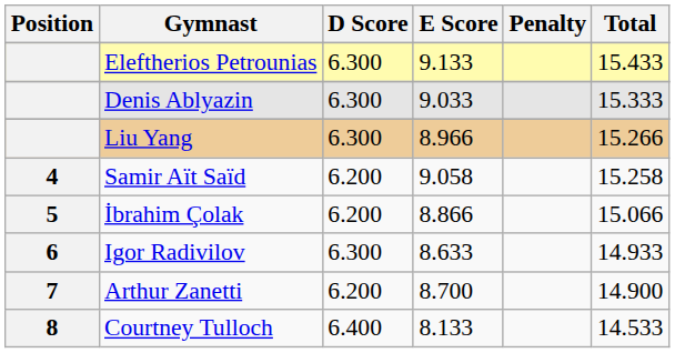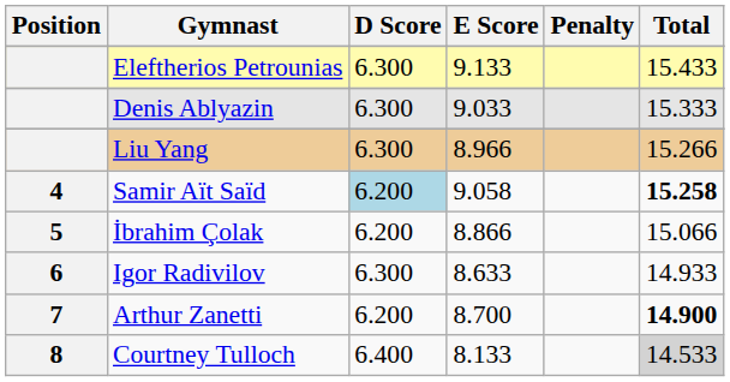Samir Aït Saïd | D Score: no background -> lightblue background
Samir Aït Saïd | Total: normal -> bold
Arthur Zanetti | Total: normal -> bold
Courtney Tulloch | Total: no background -> lightgrey background
